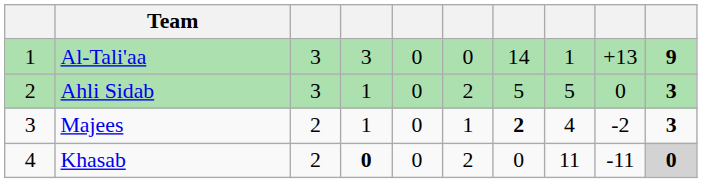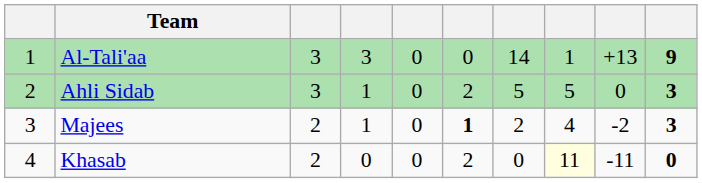Majees | column 6: normal -> bold
Majees | column 7: bold -> normal
Khasab | column 4: bold -> normal
Khasab | column 8: no background -> lightyellow background
Khasab | column 10: lightgrey background -> no background
